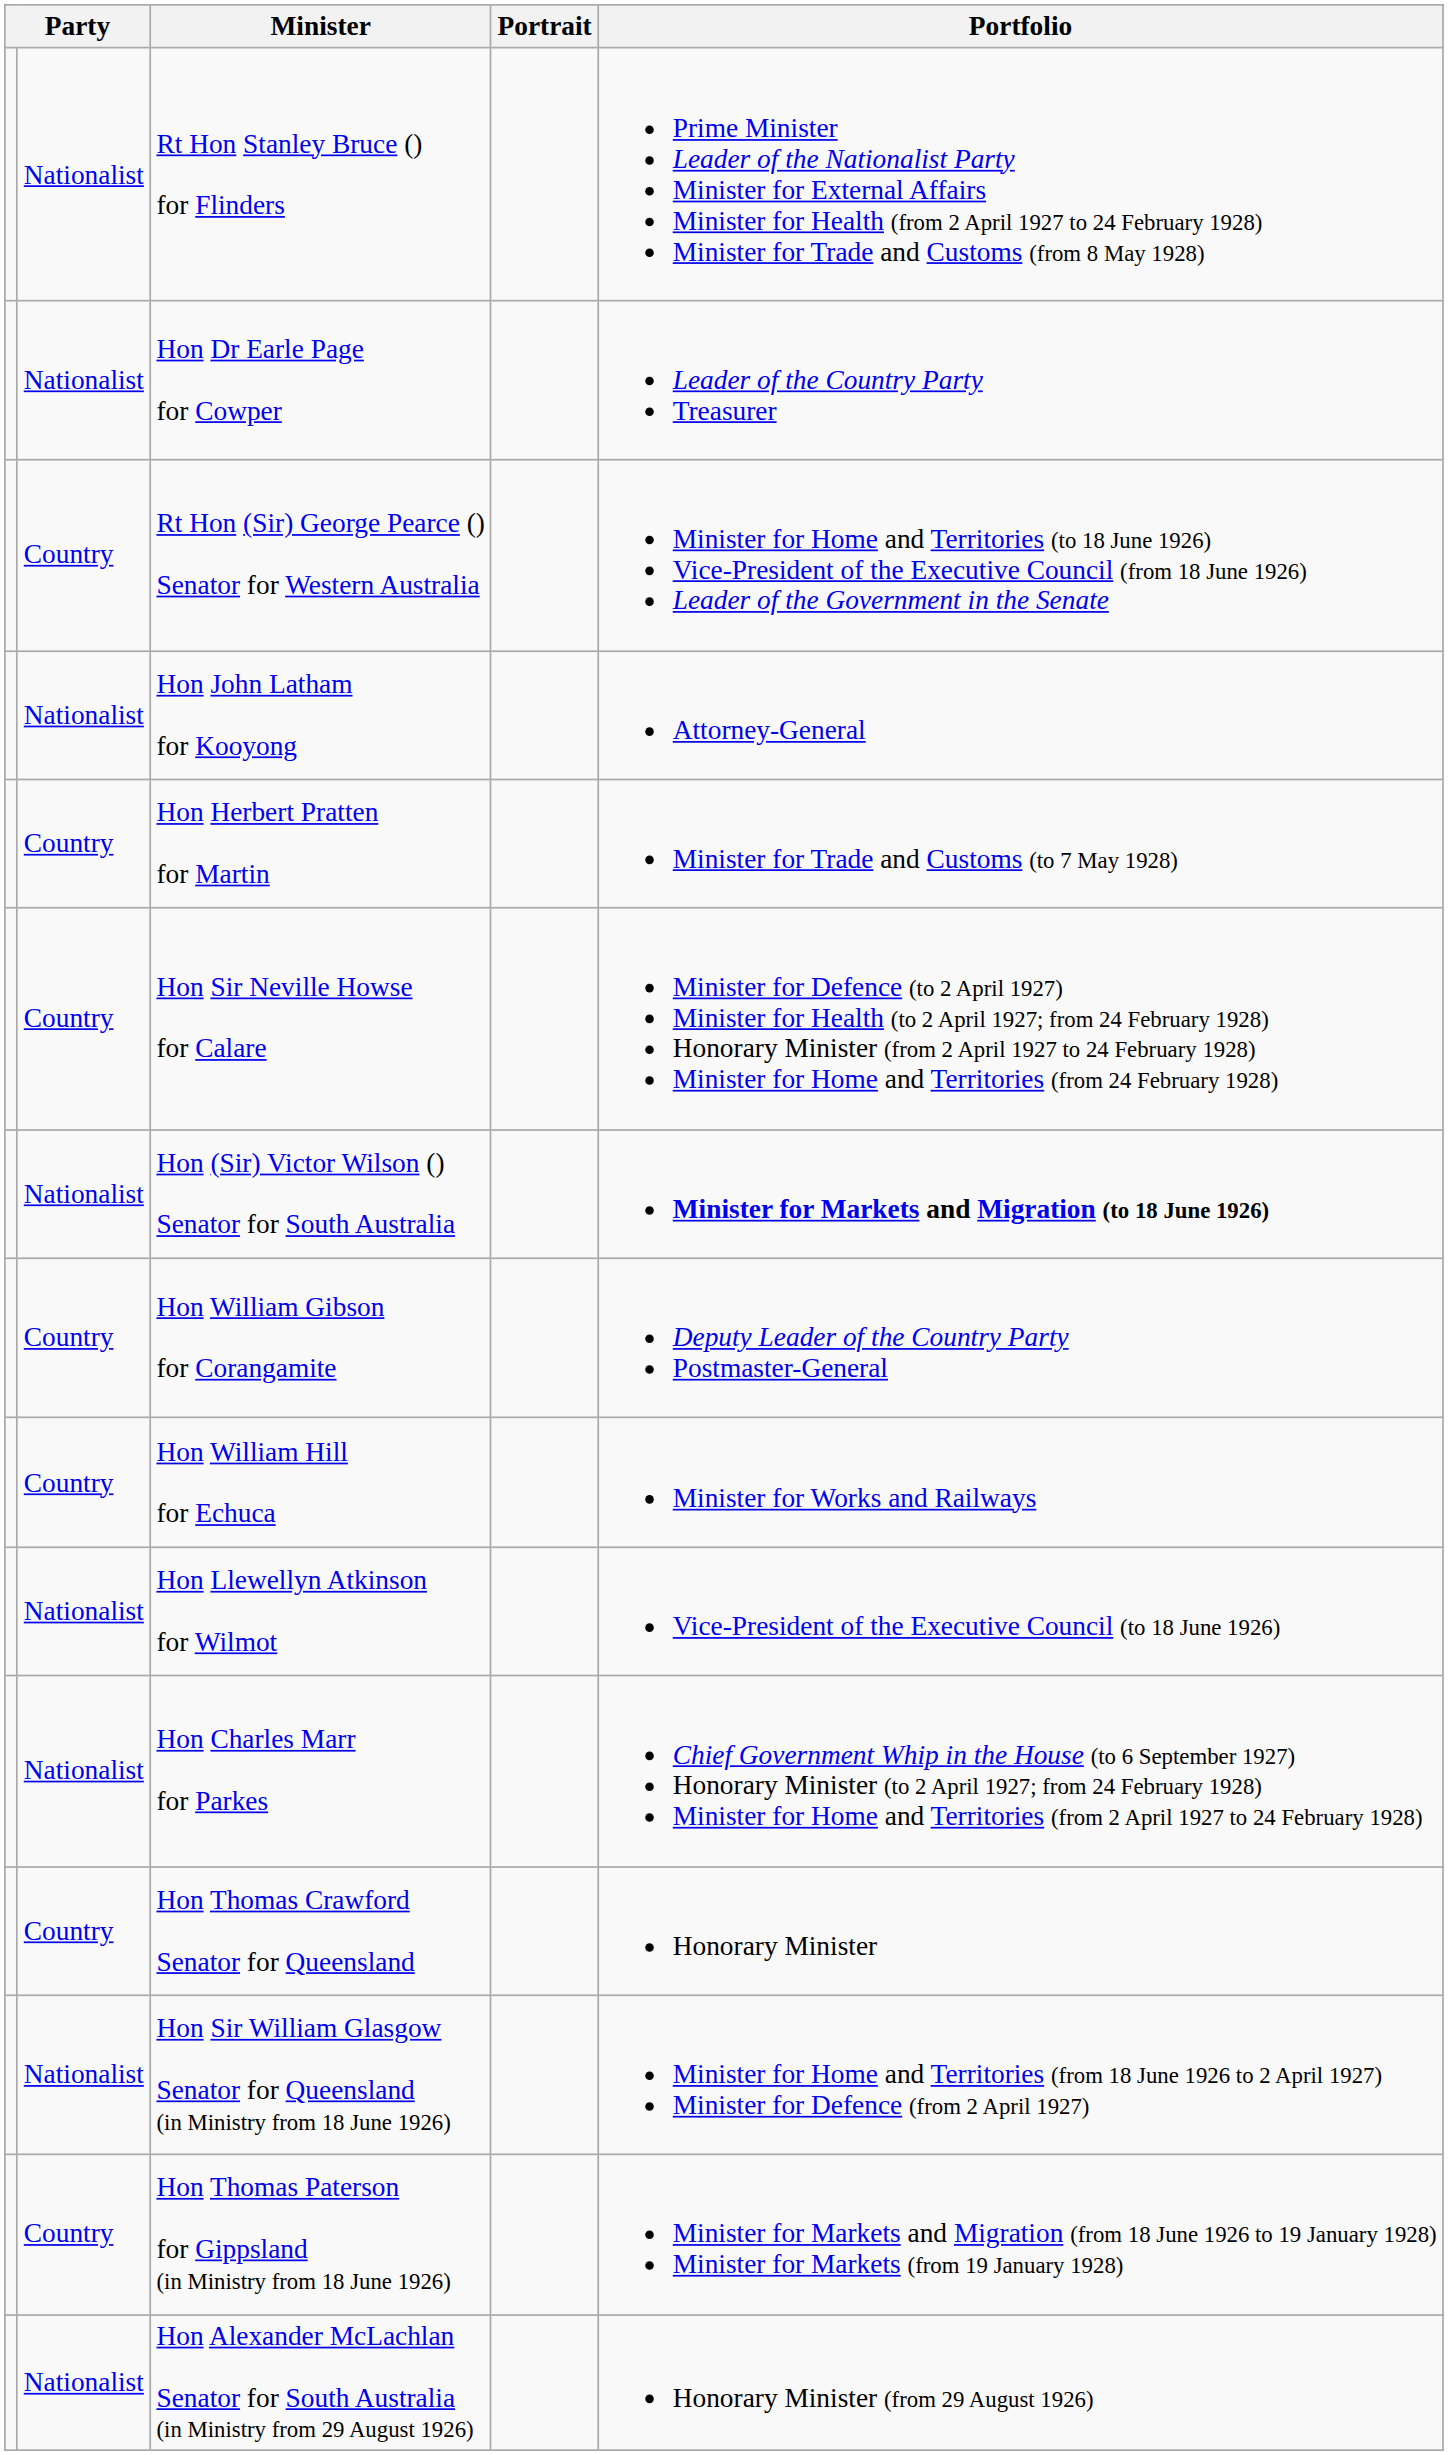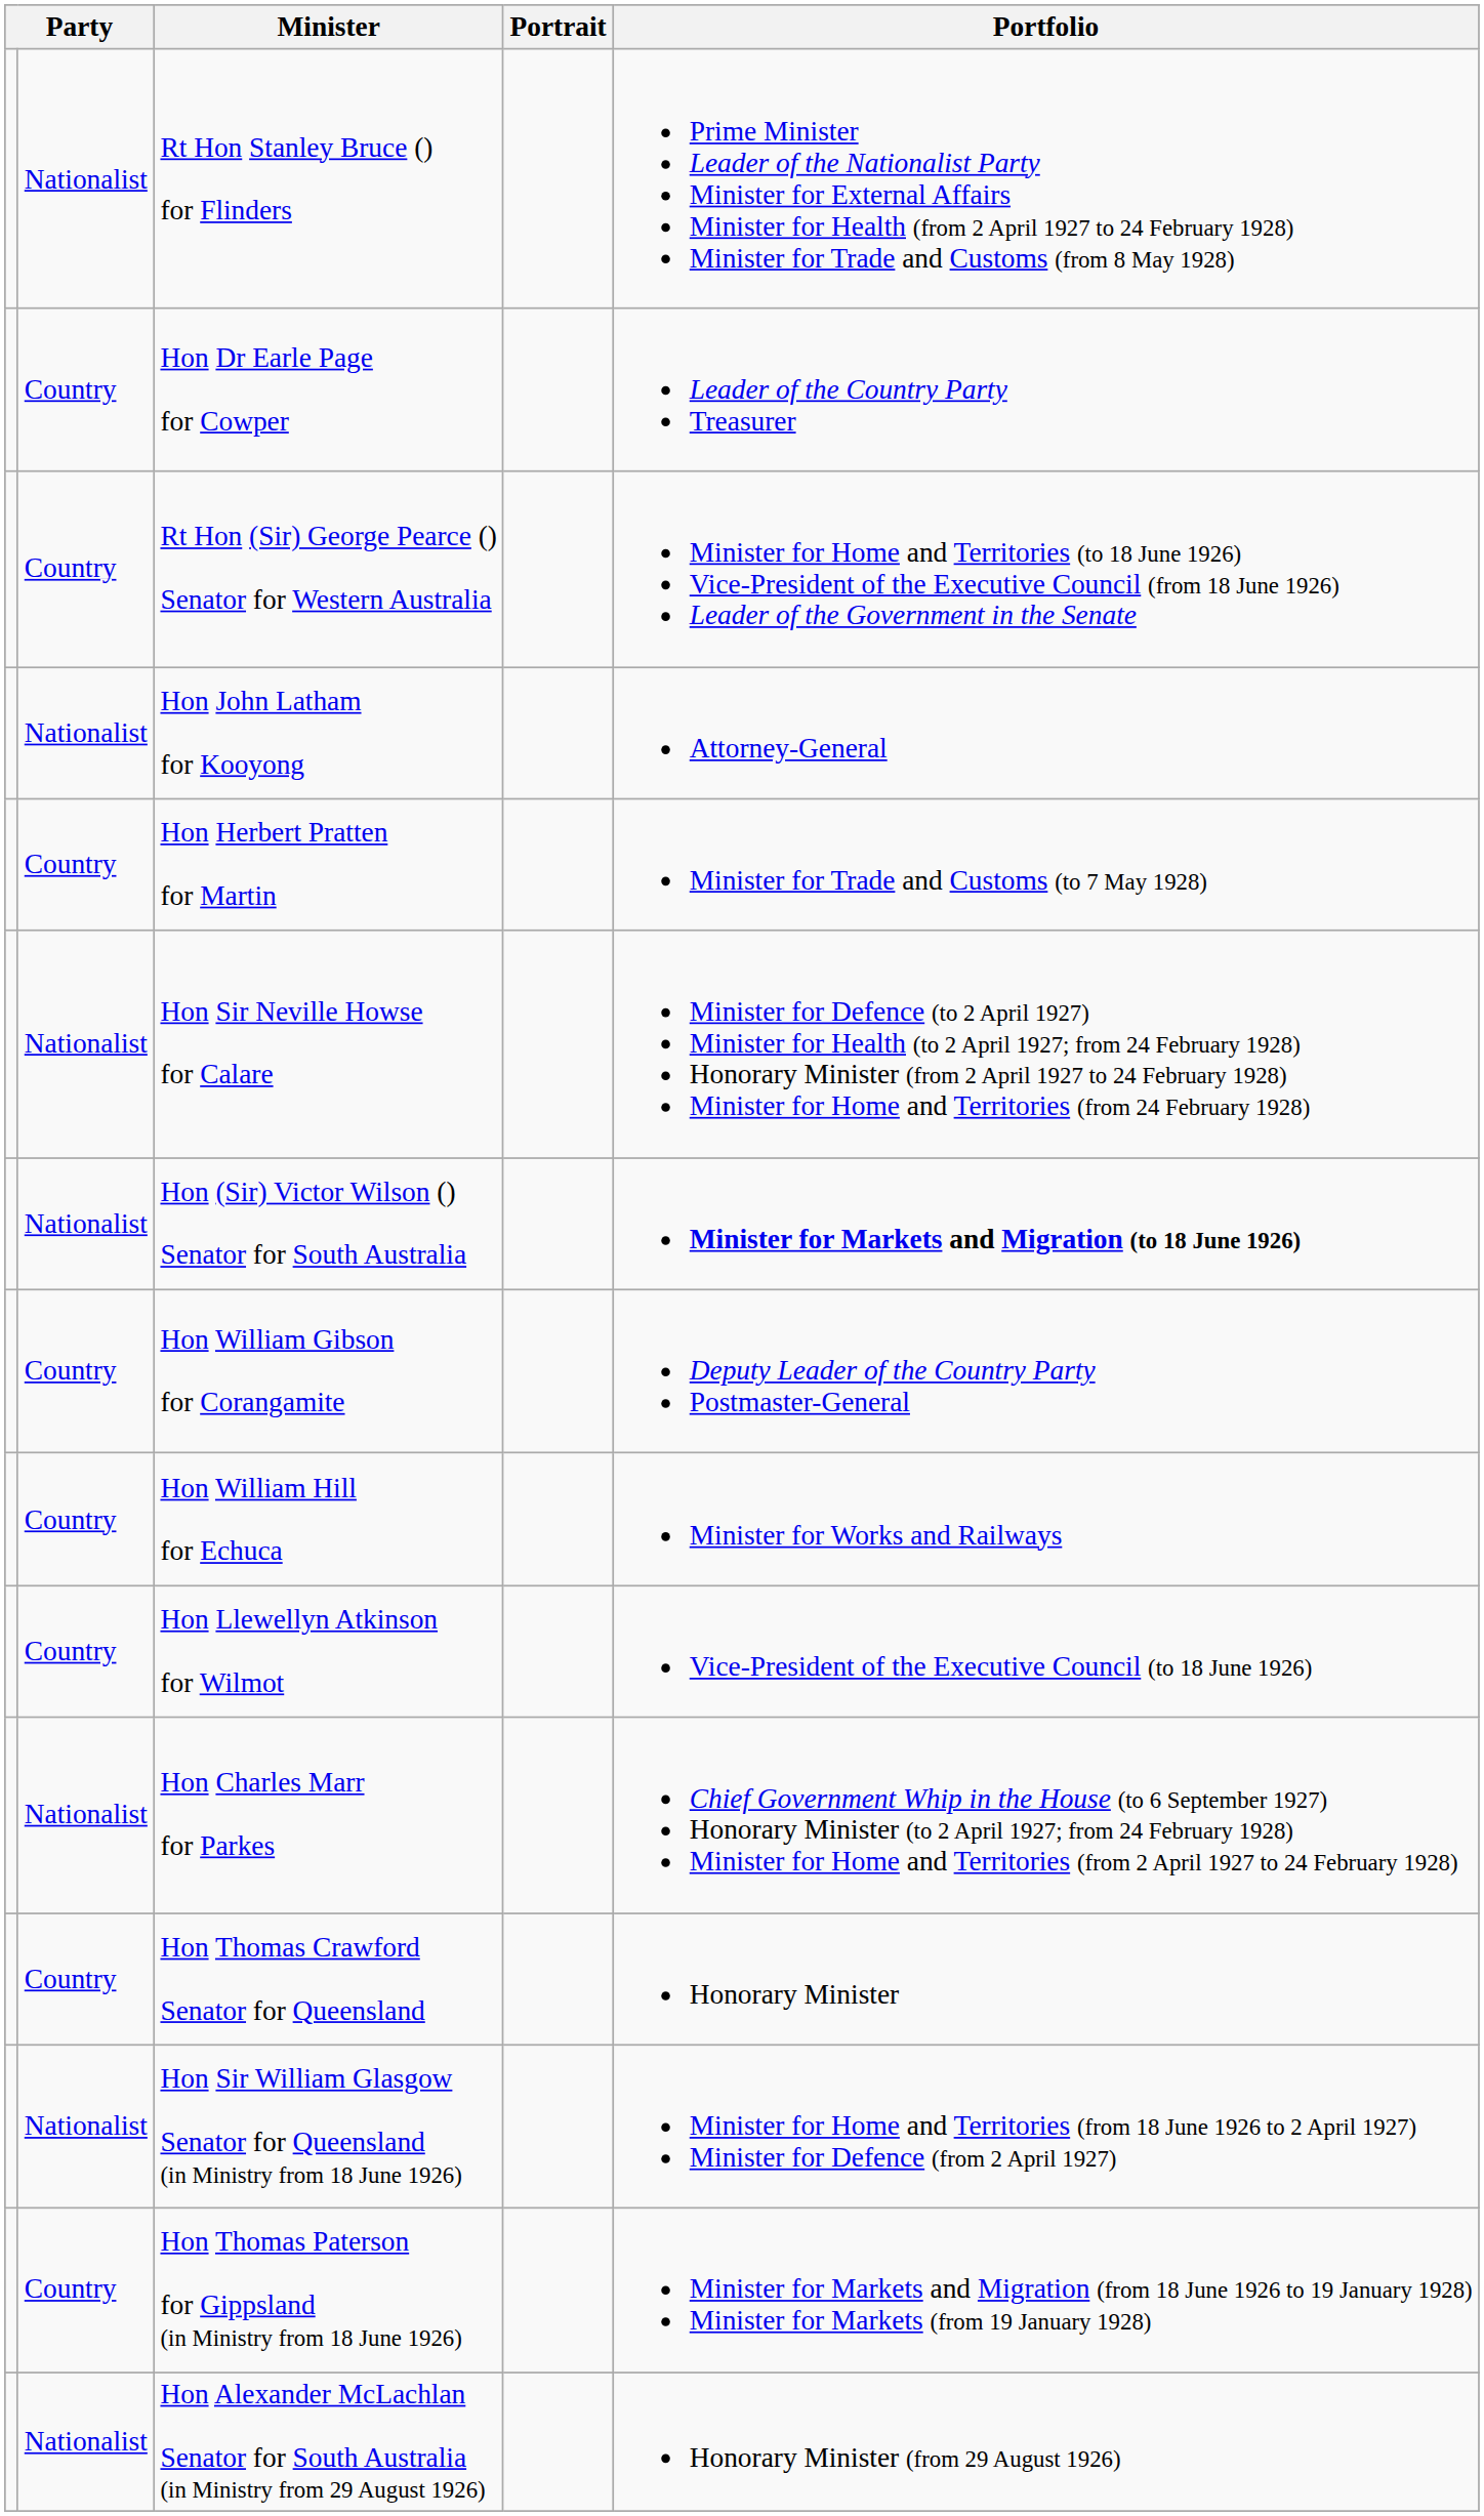Hon Dr Earle Page for Cowper | column 2: Nationalist -> Country
Hon Sir Neville Howse for Calare | column 2: Country -> Nationalist
Hon Llewellyn Atkinson for Wilmot | column 2: Nationalist -> Country
